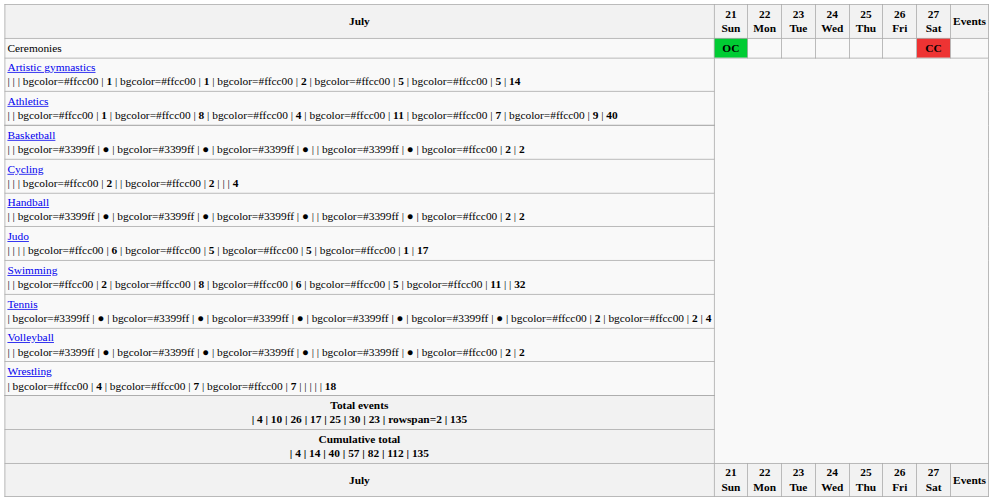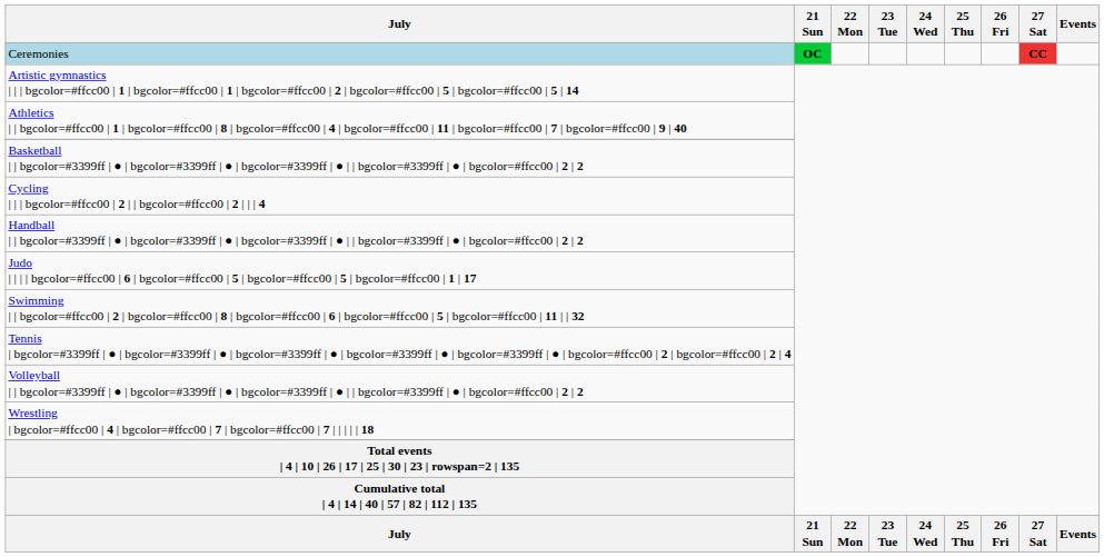Ceremonies | July: no background -> lightblue background
